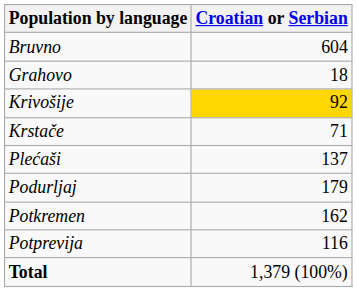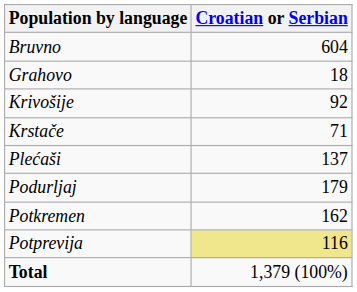Krivošije | Croatian or Serbian: gold background -> no background
Potprevija | Croatian or Serbian: no background -> khaki background
